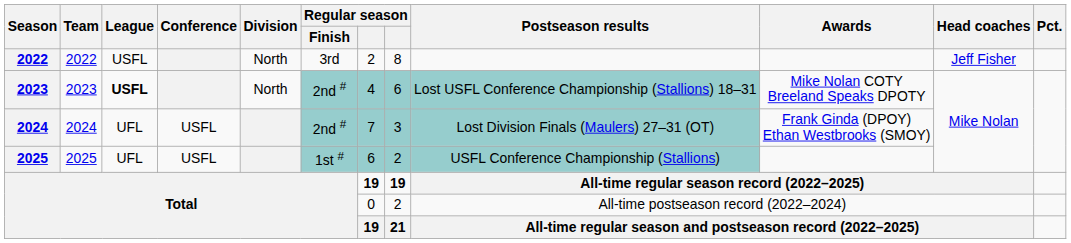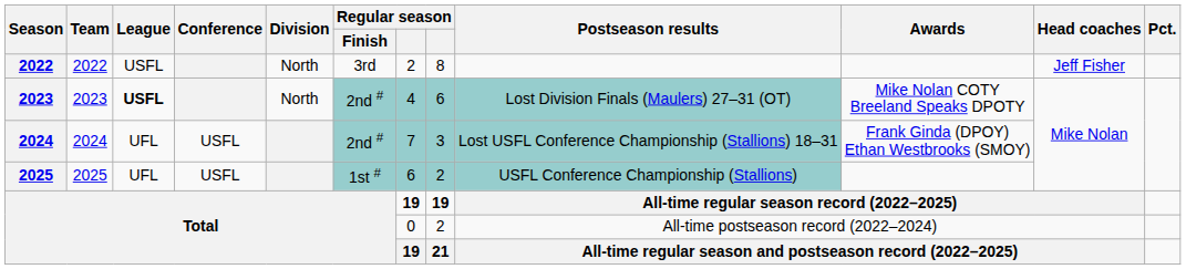row 4 | Postseason results: Lost USFL Conference Championship (Stallions) 18–31 -> Lost Division Finals (Maulers) 27–31 (OT)
row 5 | Postseason results: Lost Division Finals (Maulers) 27–31 (OT) -> Lost USFL Conference Championship (Stallions) 18–31
